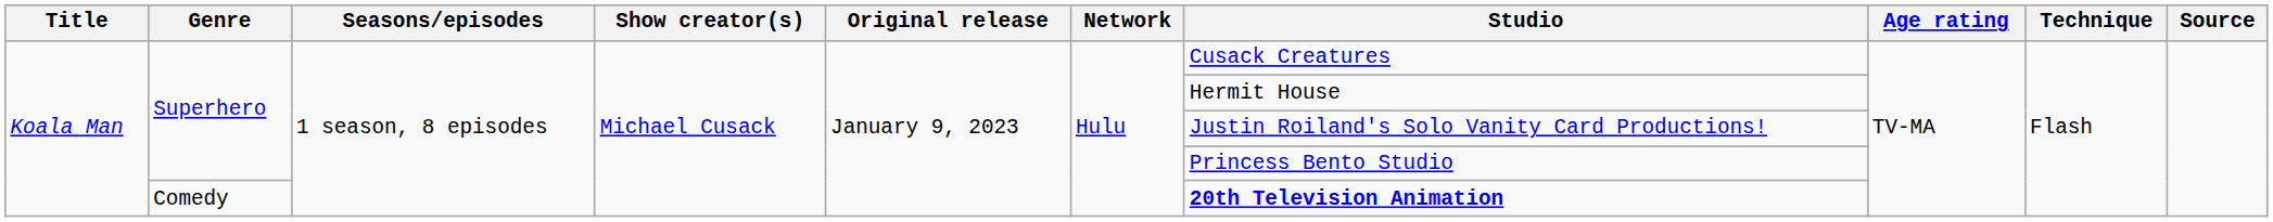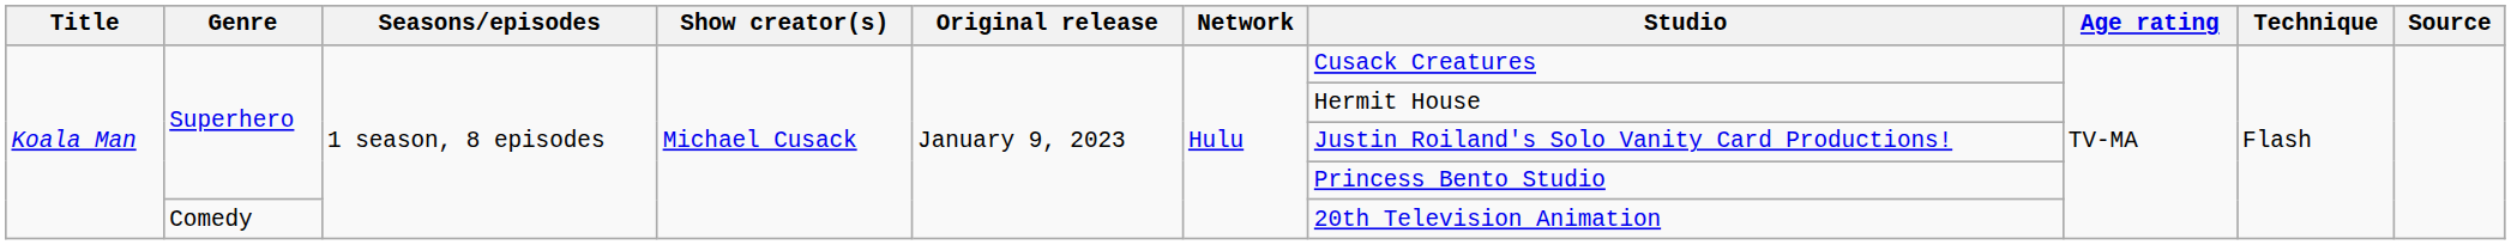Comedy | Studio: bold -> normal
